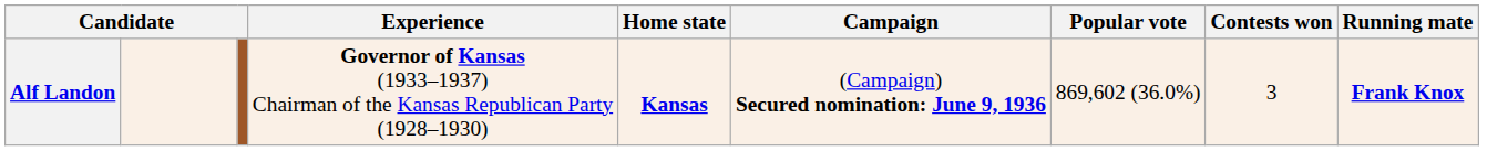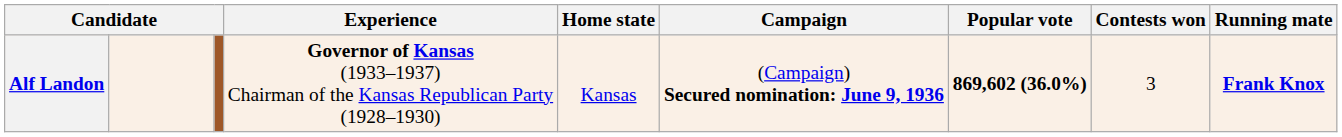Alf Landon | Home state: bold -> normal
Alf Landon | Popular vote: normal -> bold
